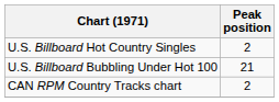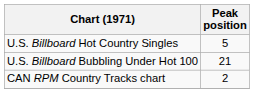U.S. Billboard Hot Country Singles | Peak position: 2 -> 5
